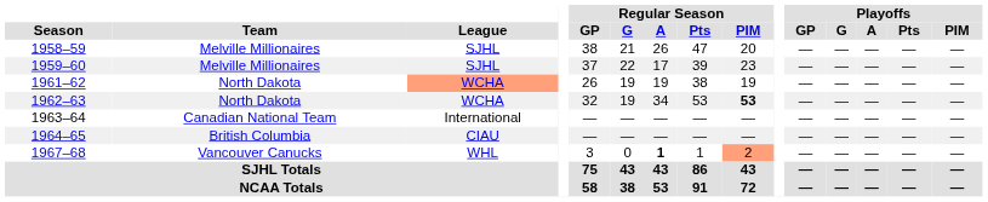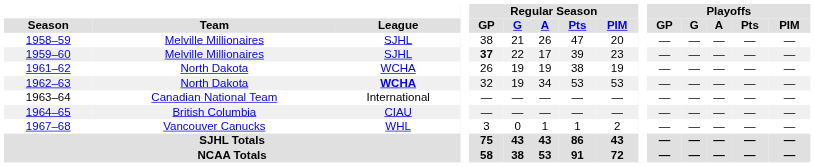1959–60 | Regular Season / GP: normal -> bold
1961–62 | League: lightsalmon background -> no background
1962–63 | League: normal -> bold
1962–63 | Regular Season / PIM: bold -> normal
1967–68 | Regular Season / A: bold -> normal
1967–68 | Regular Season / PIM: lightsalmon background -> no background
